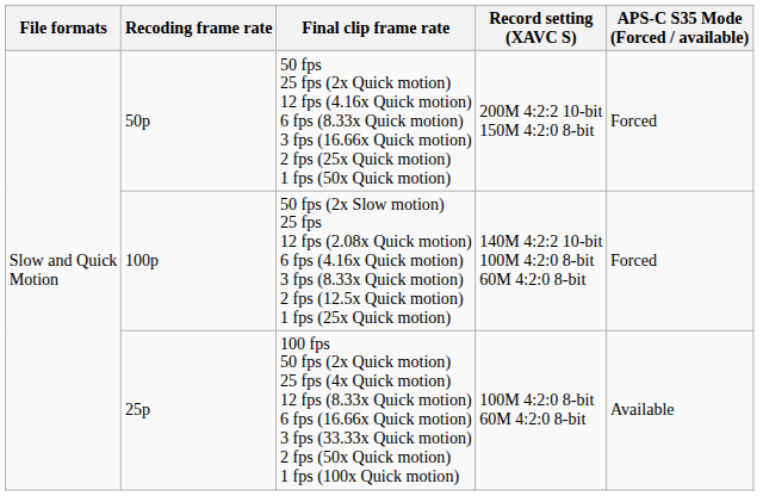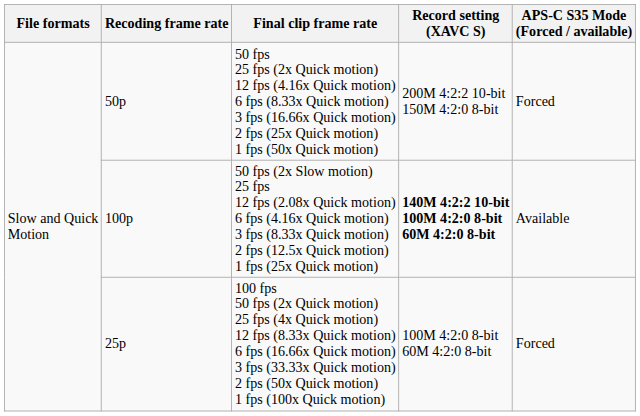row 3 | Record setting (XAVC S): normal -> bold
row 3 | APS-C S35 Mode (Forced / available): Forced -> Available
row 4 | APS-C S35 Mode (Forced / available): Available -> Forced
